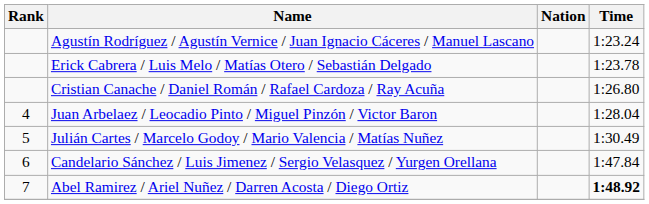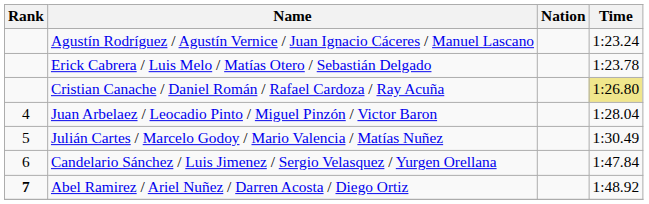Cristian Canache / Daniel Román / Rafael Cardoza / Ray Acuña | Time: no background -> khaki background
Abel Ramirez / Ariel Nuñez / Darren Acosta / Diego Ortiz | Rank: normal -> bold
Abel Ramirez / Ariel Nuñez / Darren Acosta / Diego Ortiz | Time: bold -> normal
